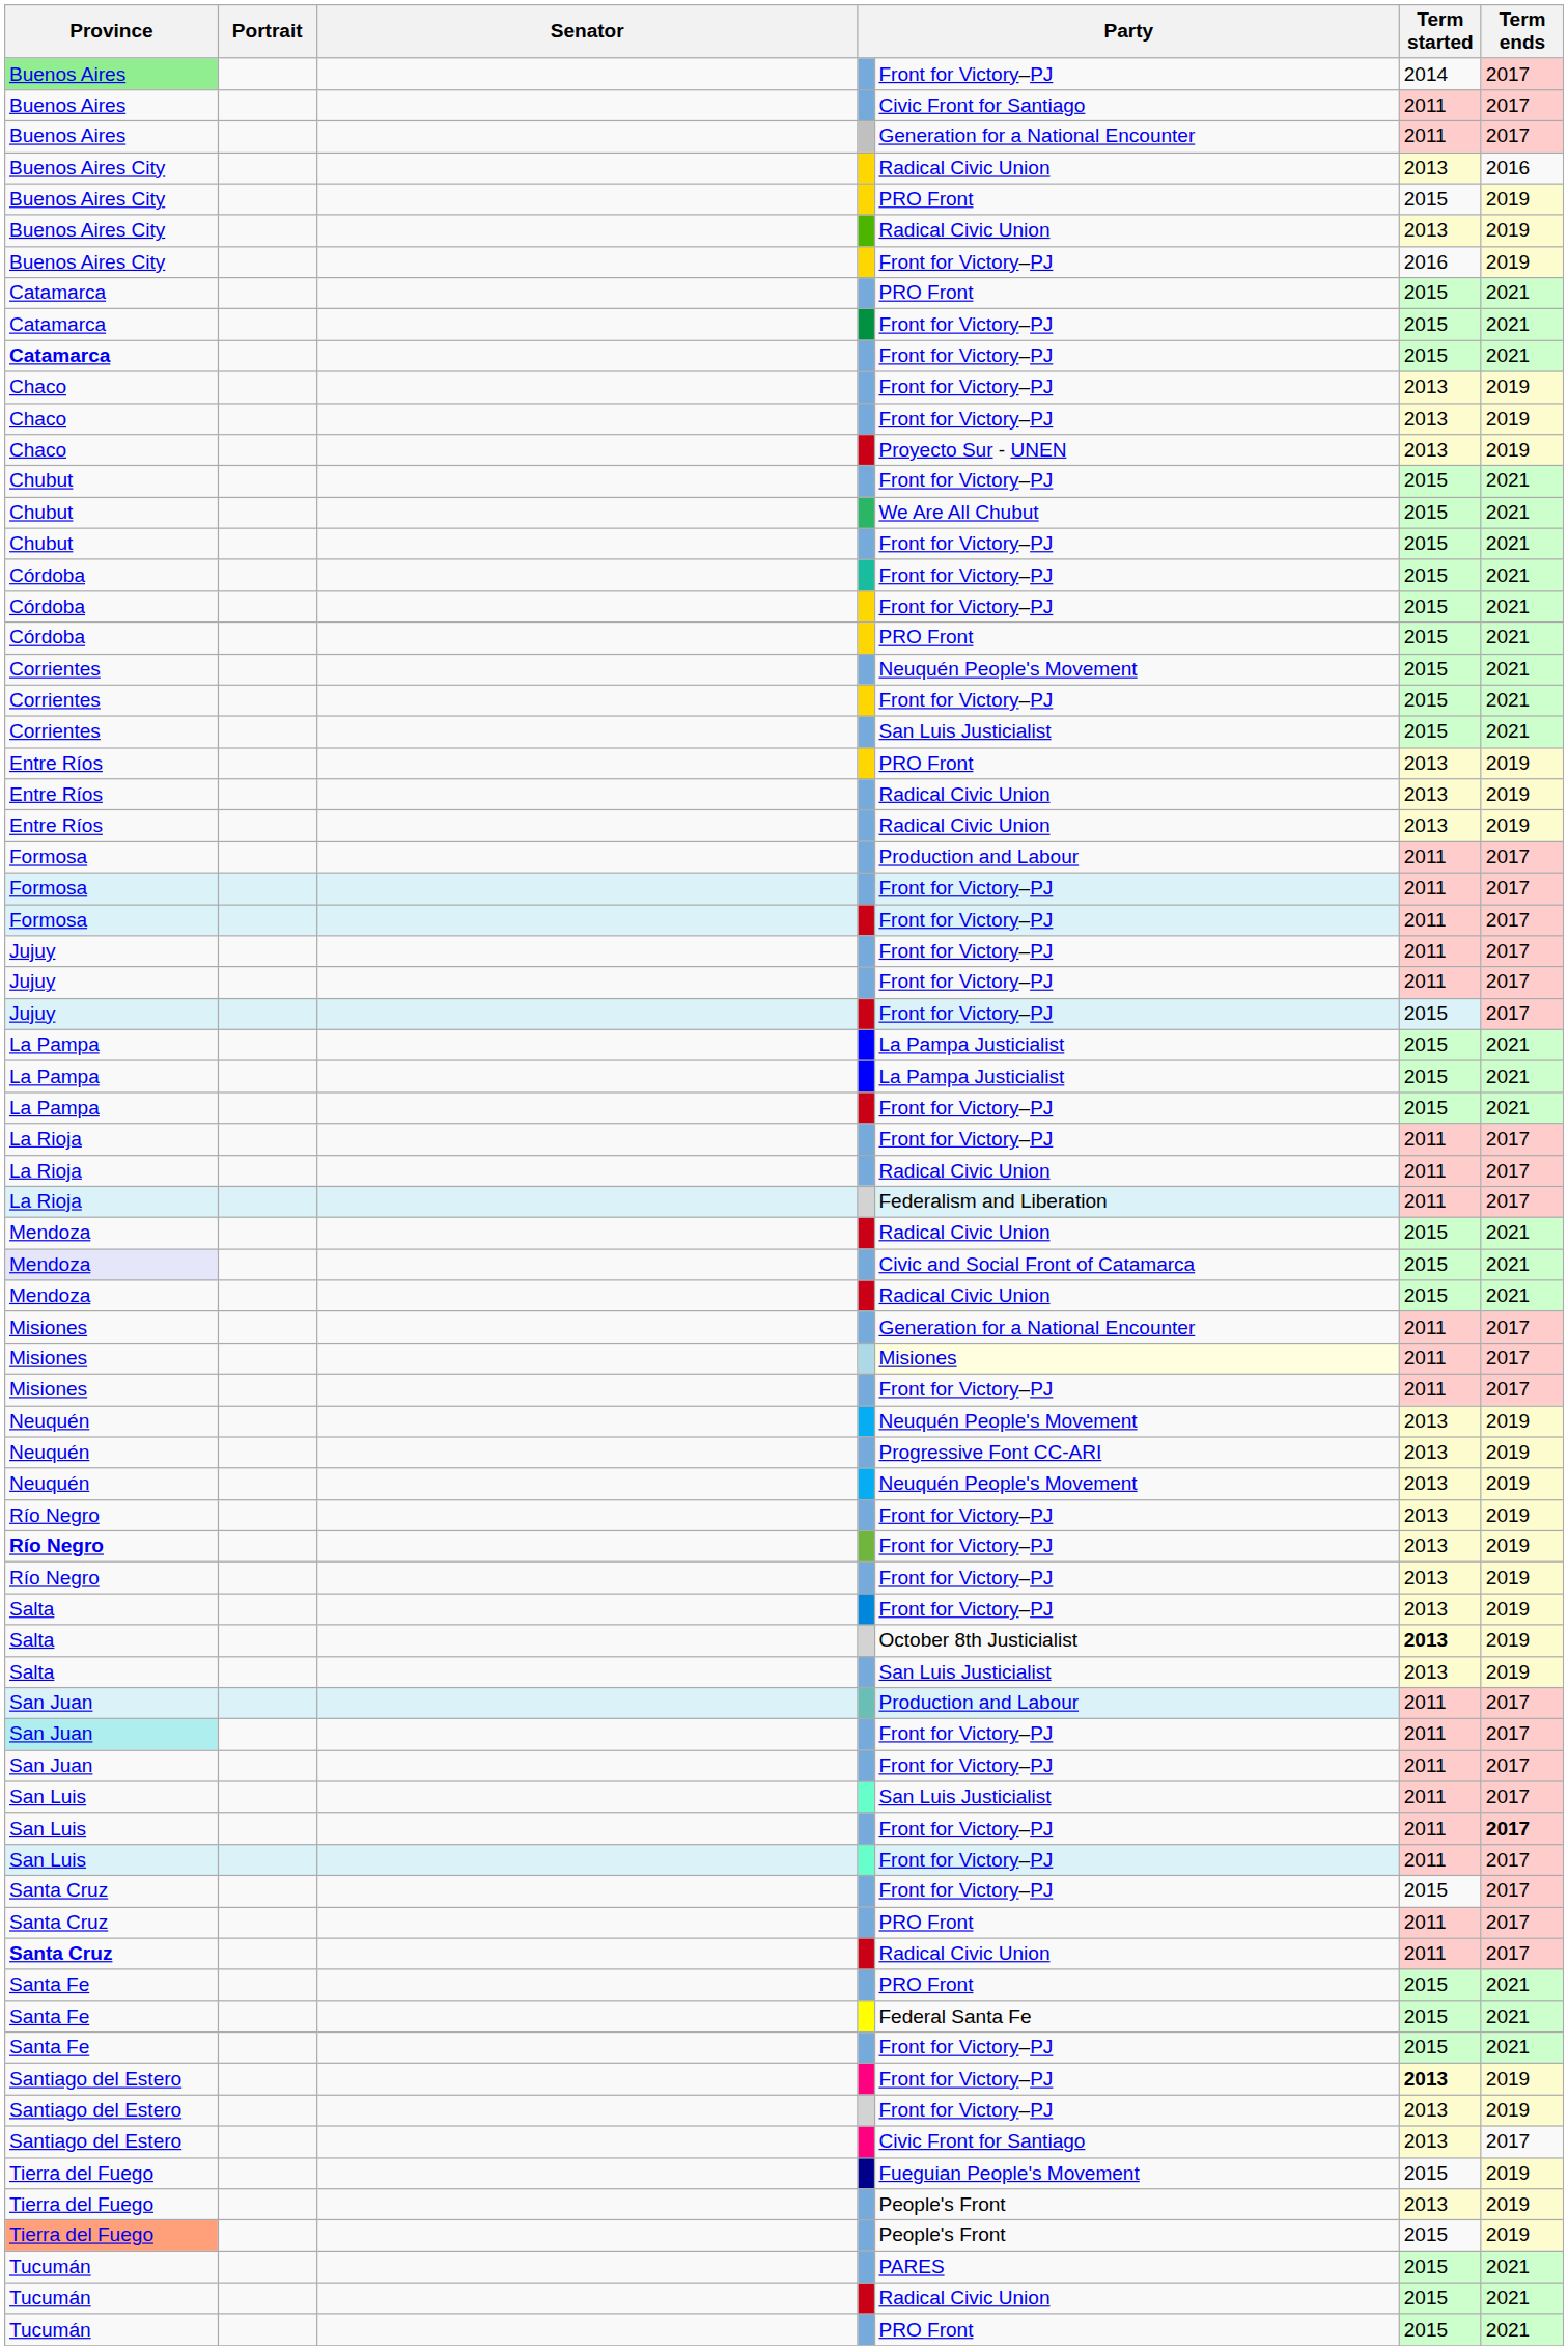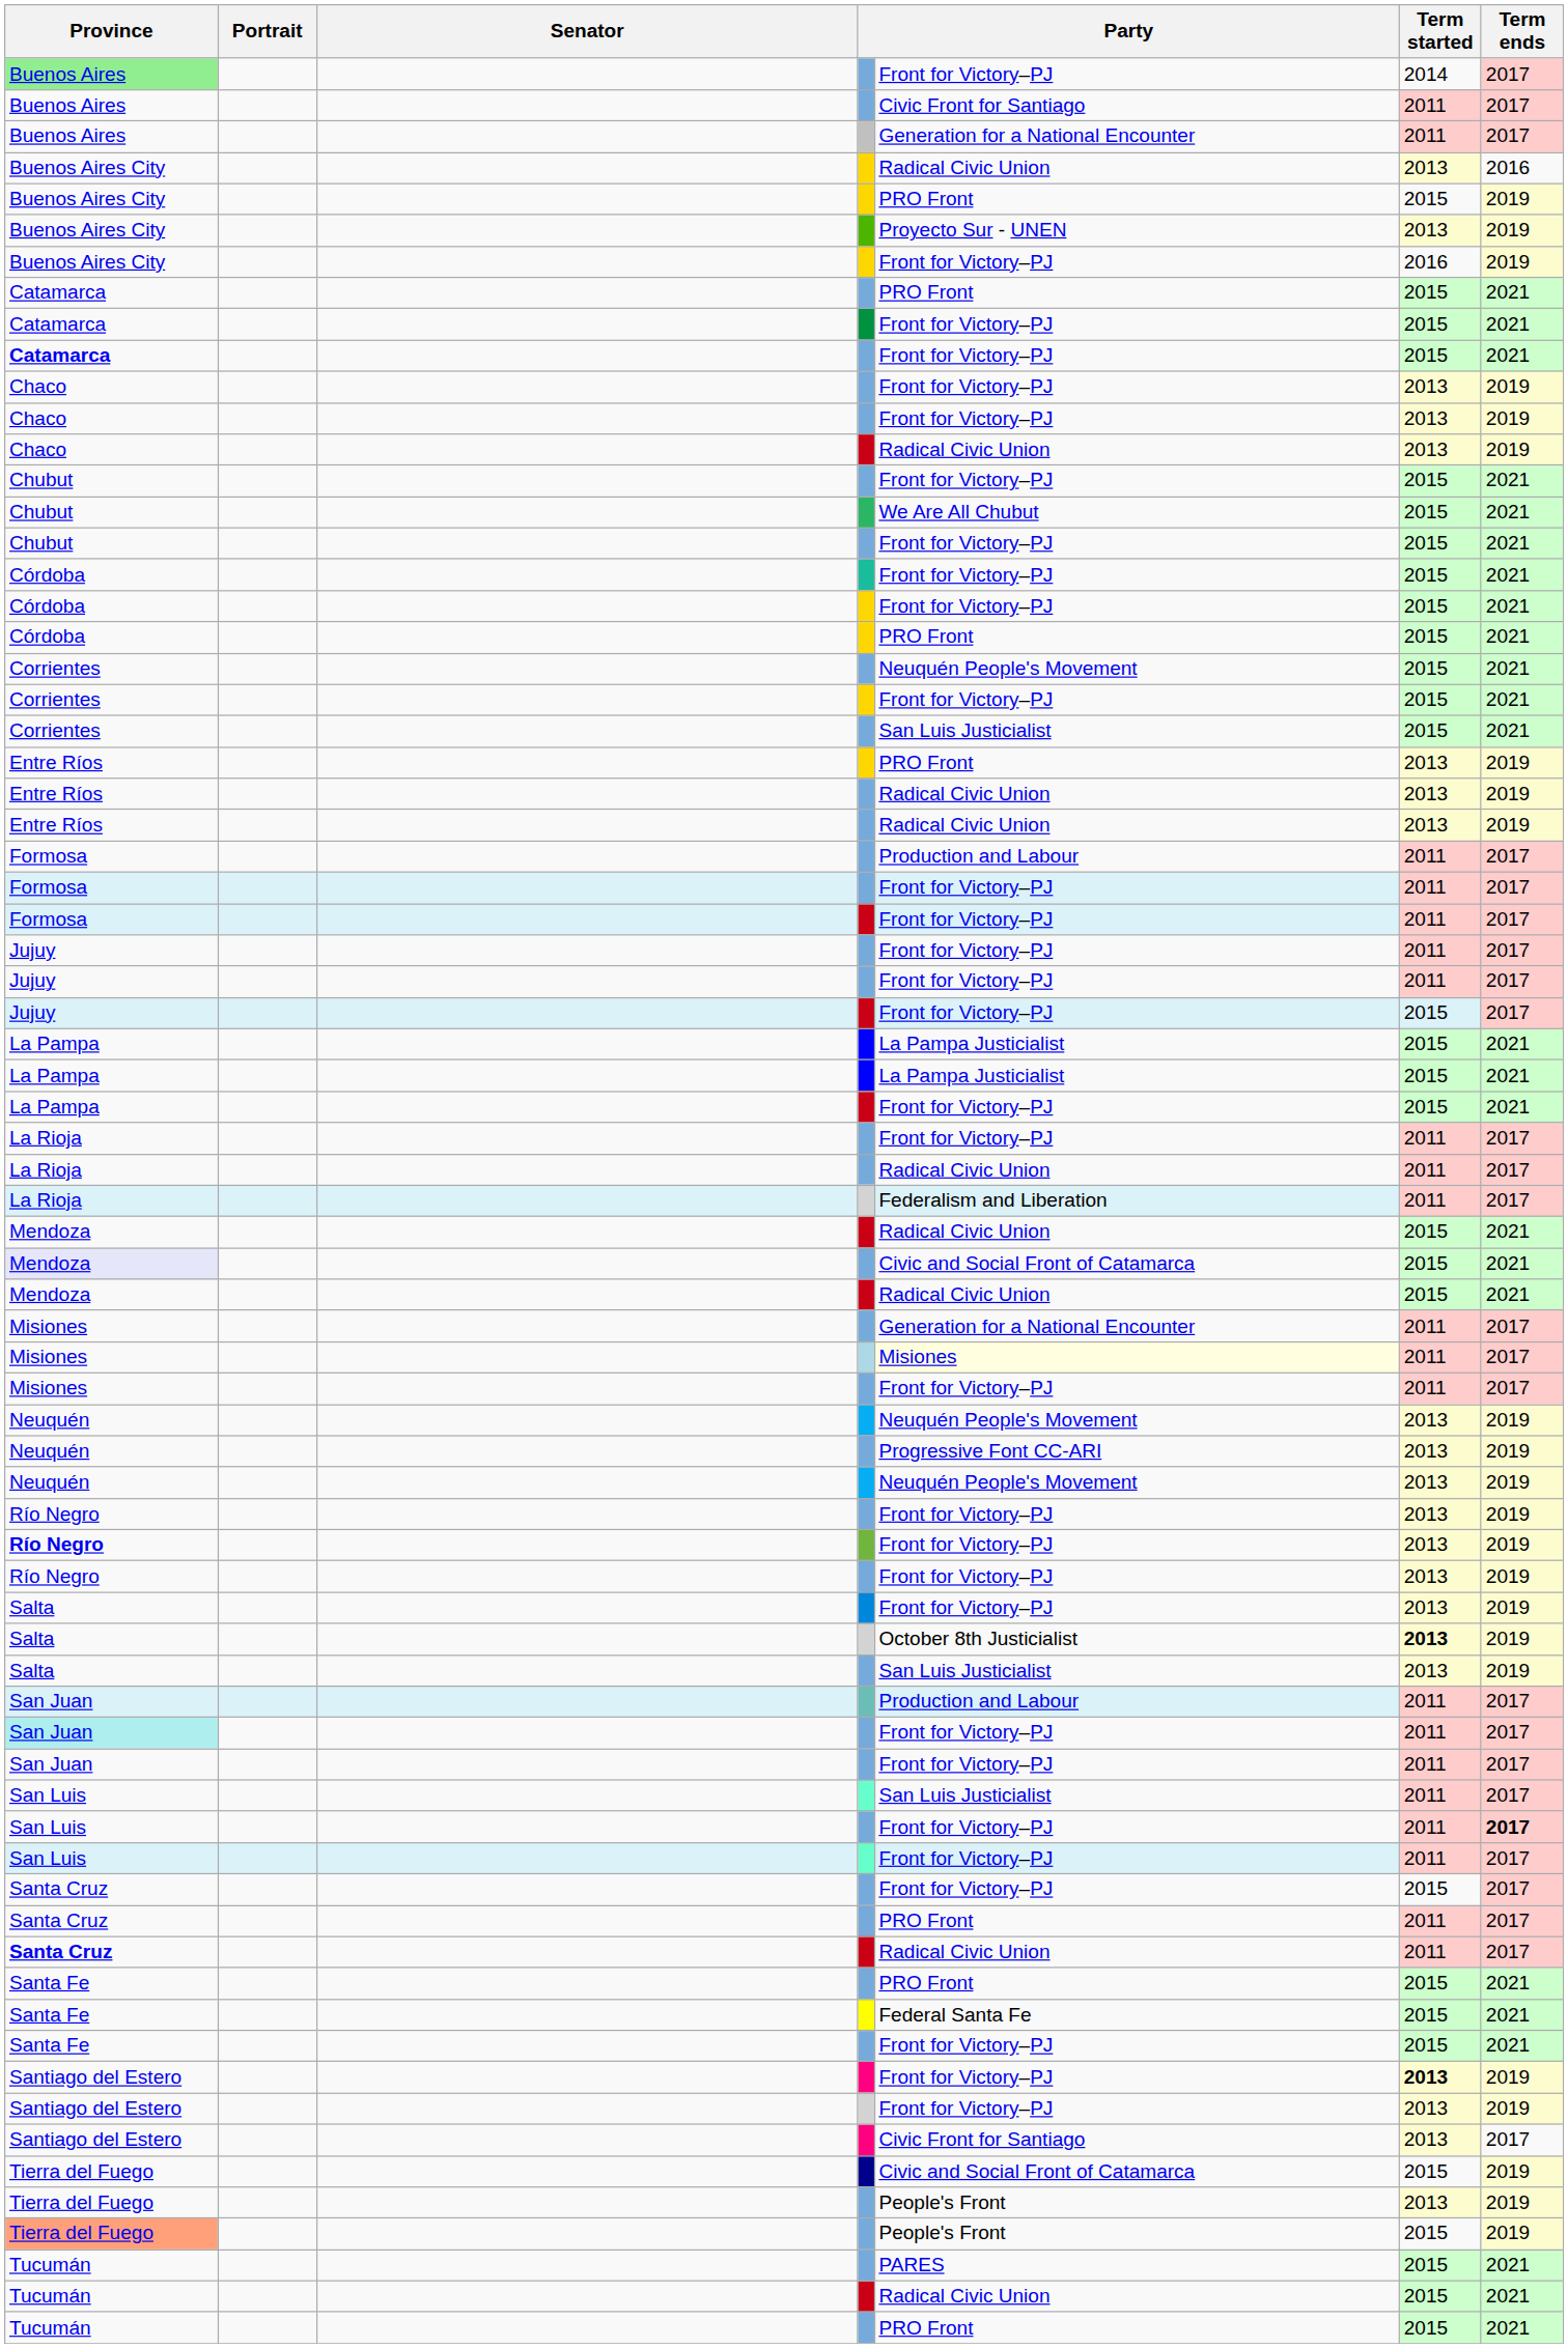row 7 | column 5: Radical Civic Union -> Proyecto Sur - UNEN
row 14 | column 5: Proyecto Sur - UNEN -> Radical Civic Union
row 69 | column 5: Fueguian People's Movement -> Civic and Social Front of Catamarca
